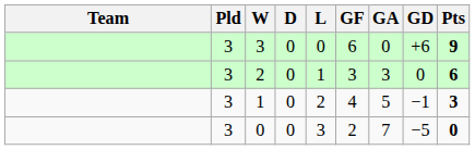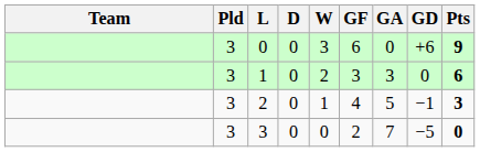columns swapped: W <-> L
